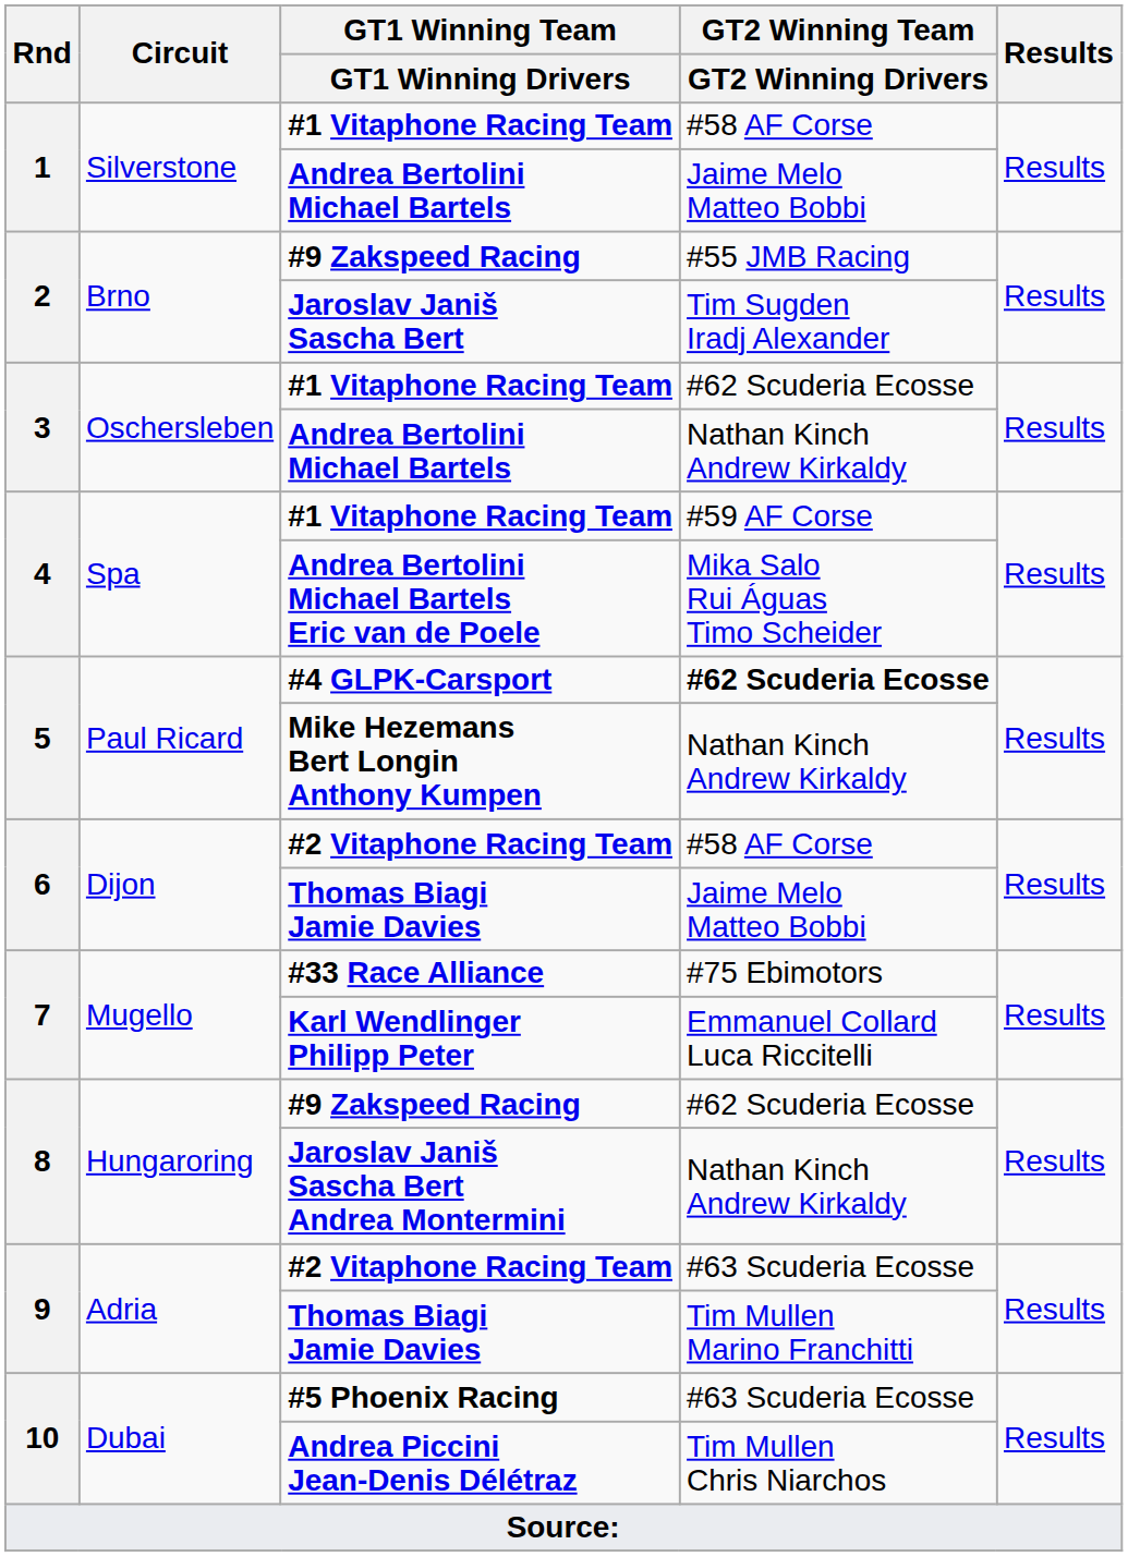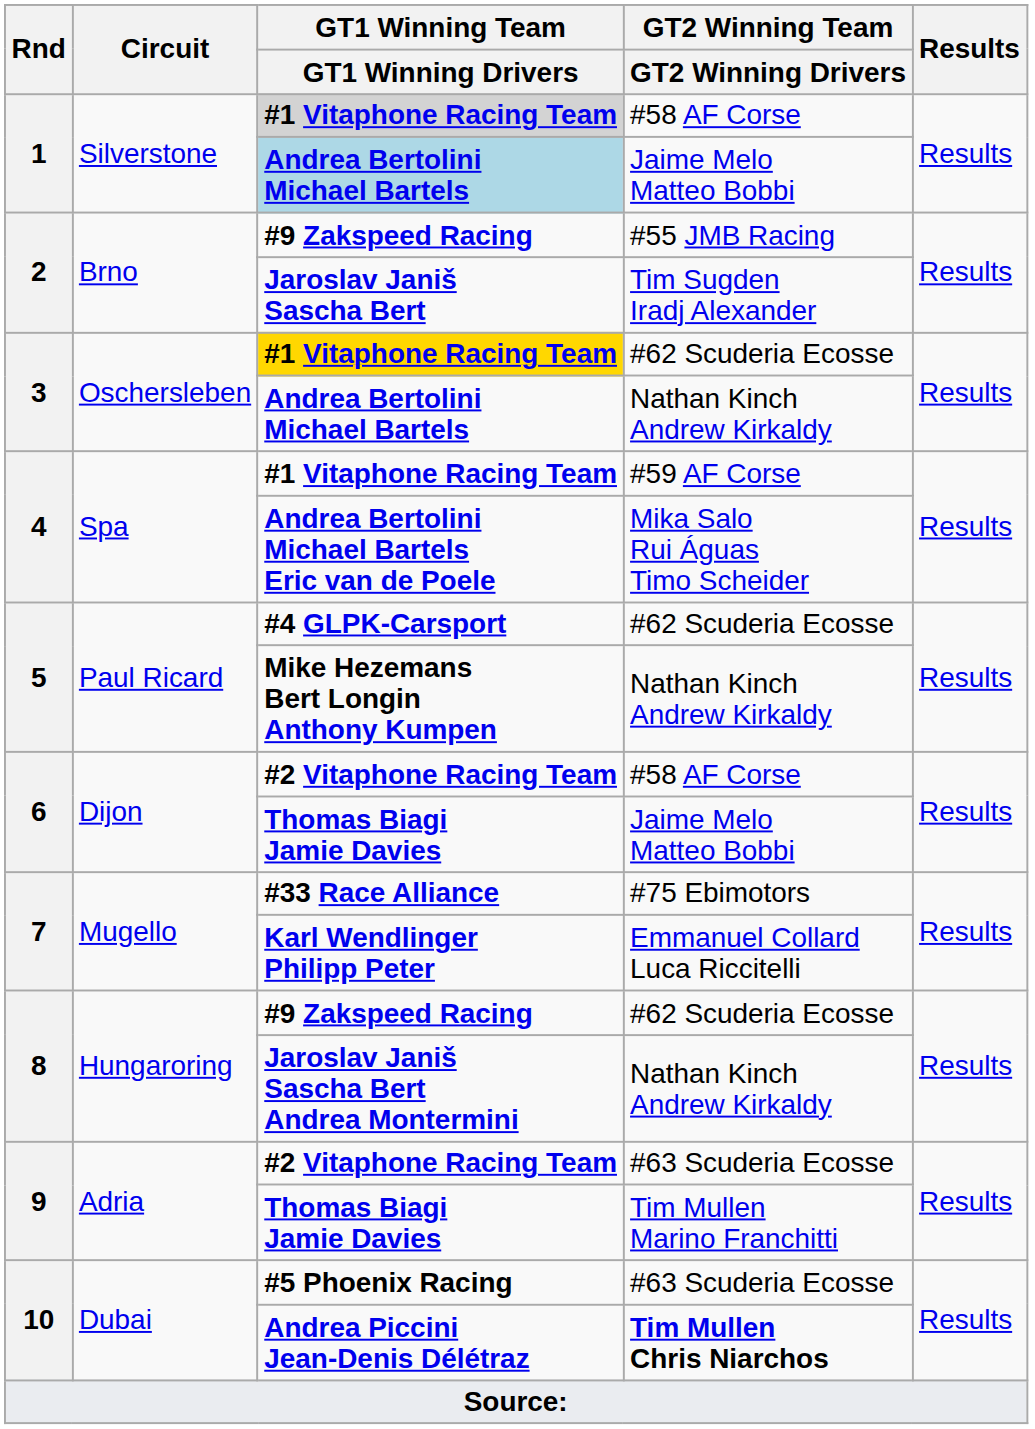#1 Vitaphone Racing Team / #58 AF Corse | GT1 Winning Team / GT1 Winning Drivers: no background -> lightgrey background
Andrea Bertolini Michael Bartels / Jaime Melo Matteo Bobbi | GT1 Winning Team / GT1 Winning Drivers: no background -> lightblue background
#1 Vitaphone Racing Team / #62 Scuderia Ecosse | GT1 Winning Team / GT1 Winning Drivers: no background -> gold background
#4 GLPK-Carsport | GT2 Winning Team / GT2 Winning Drivers: bold -> normal
Andrea Piccini Jean-Denis Délétraz | GT2 Winning Team / GT2 Winning Drivers: normal -> bold
